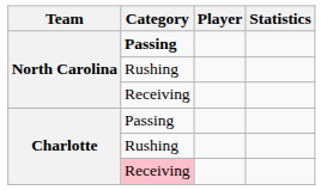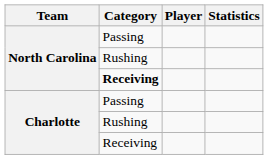North Carolina / Passing | Category: bold -> normal
North Carolina / Receiving | Category: normal -> bold
Charlotte / Receiving | Category: pink background -> no background
